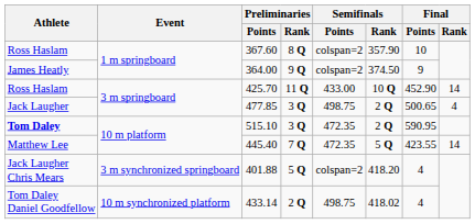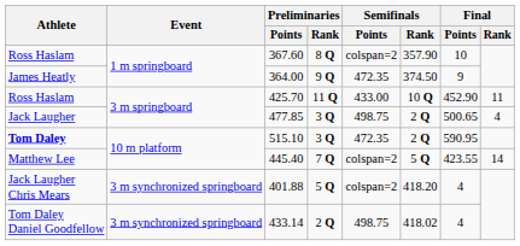364.00 | Semifinals / Points: colspan=2 -> 472.35
425.70 | Final / Rank: 14 -> 11
445.40 | Semifinals / Points: 472.35 -> colspan=2
433.14 | Event: 10 m synchronized platform -> 3 m synchronized springboard
